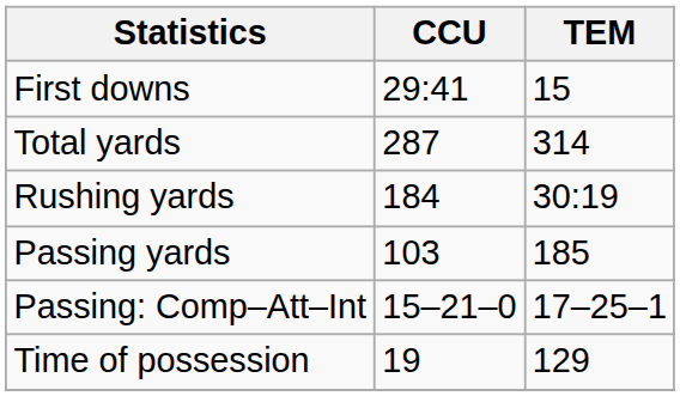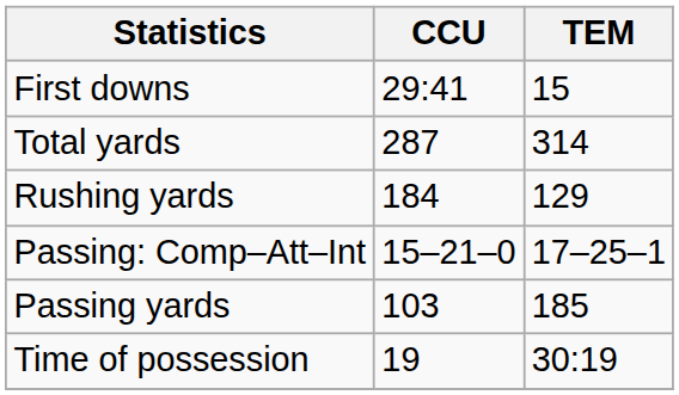Rushing yards | TEM: 30:19 -> 129
rows swapped: Passing yards <-> Passing: Comp–Att–Int
Time of possession | TEM: 129 -> 30:19
